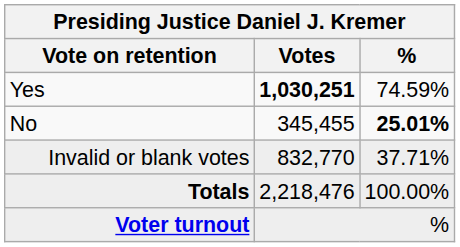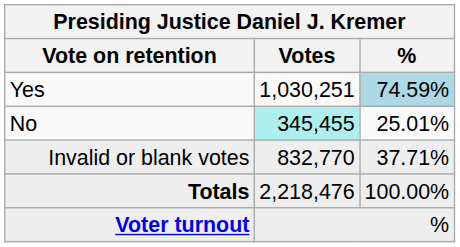Yes | Votes: bold -> normal
Yes | %: no background -> lightblue background
No | Votes: no background -> paleturquoise background
No | %: bold -> normal
